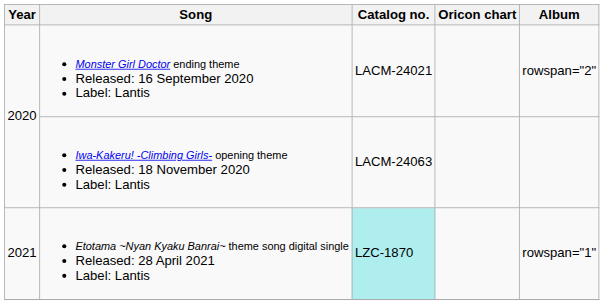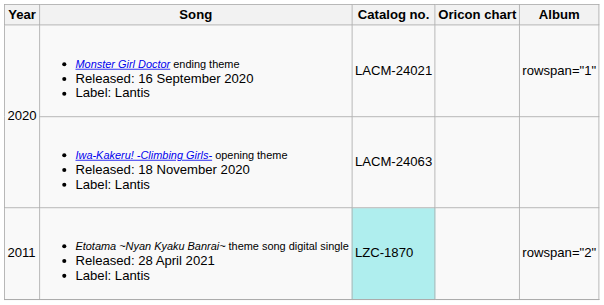row 2 | Album: rowspan="2" -> rowspan="1"
row 4 | Year: 2021 -> 2011
row 4 | Album: rowspan="1" -> rowspan="2"
